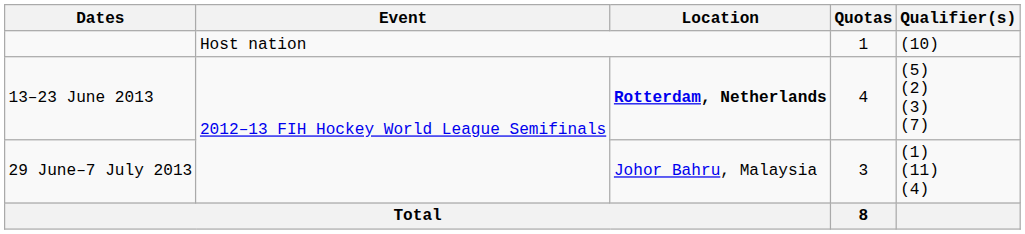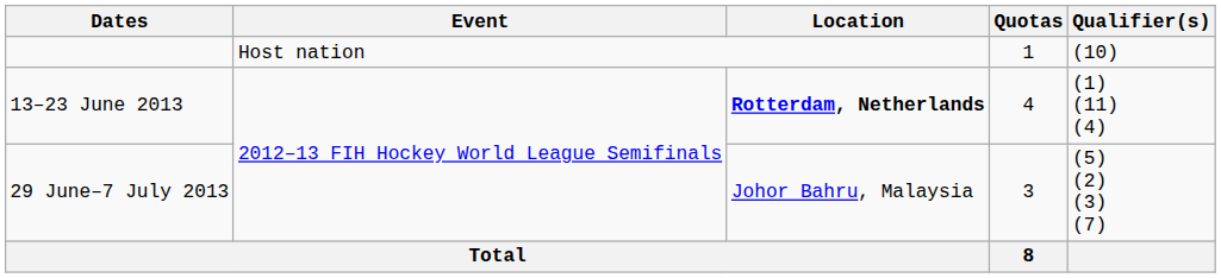13–23 June 2013 | Qualifier(s): (5) (2) (3) (7) -> (1) (11) (4)
29 June–7 July 2013 | Qualifier(s): (1) (11) (4) -> (5) (2) (3) (7)
